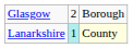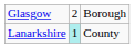Lanarkshire | column 3: lightyellow background -> no background
